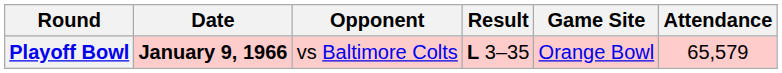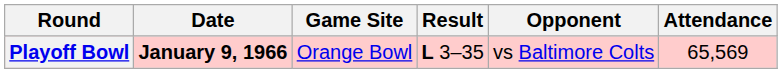columns swapped: Opponent <-> Game Site
Playoff Bowl | Attendance: 65,579 -> 65,569
